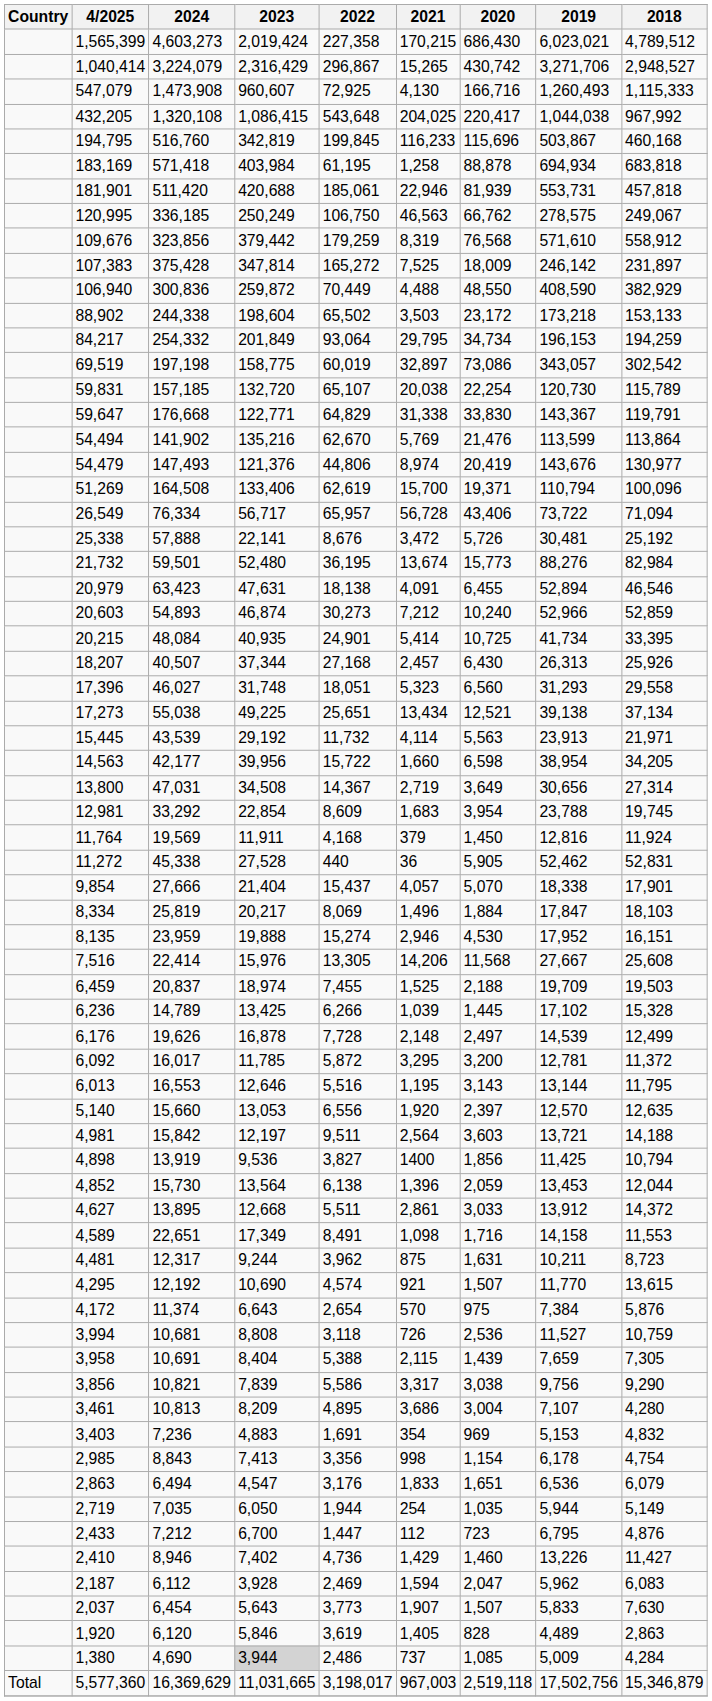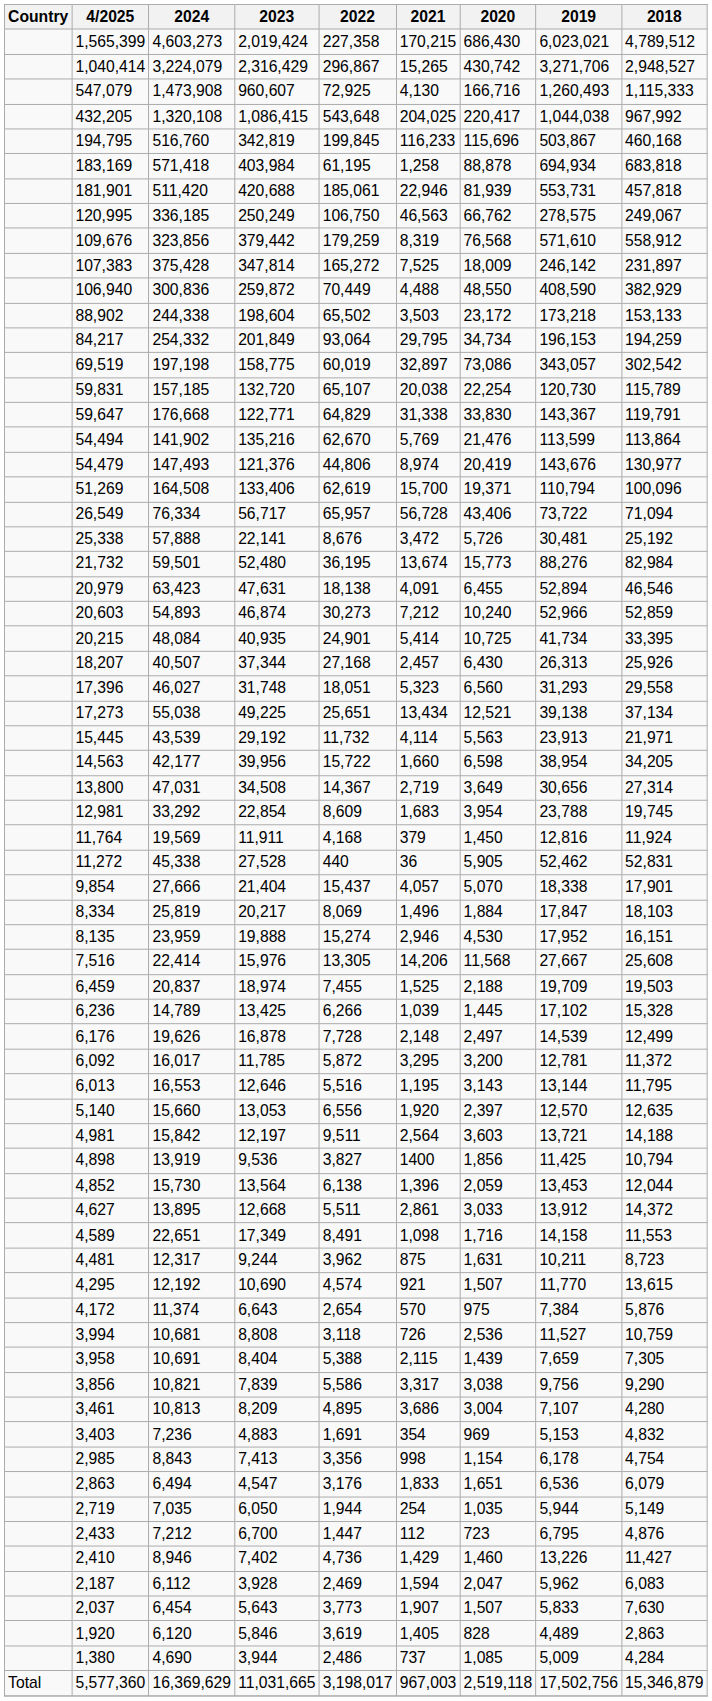1,380 | 2023: lightgrey background -> no background
